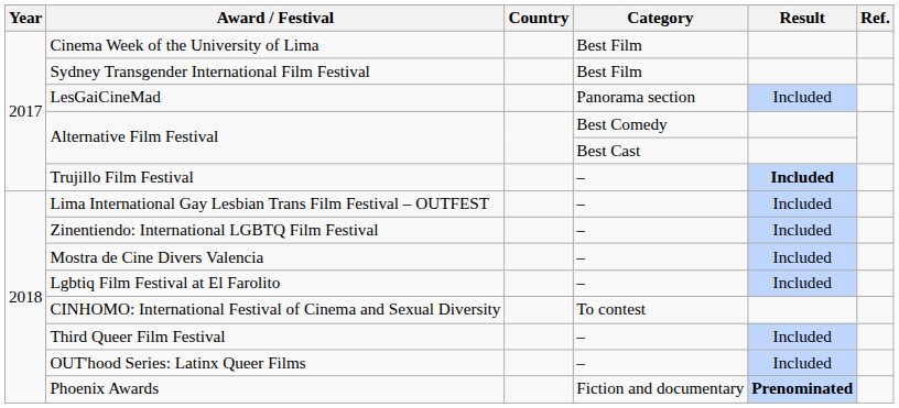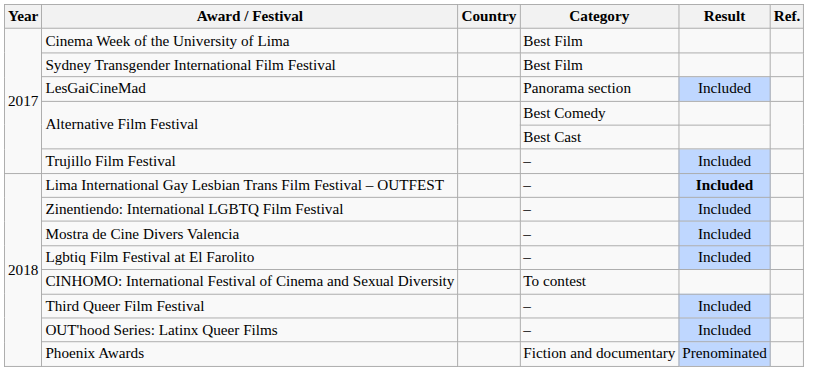Trujillo Film Festival | Result: bold -> normal
Lima International Gay Lesbian Trans Film Festival – OUTFEST | Result: normal -> bold
Phoenix Awards | Result: bold -> normal
